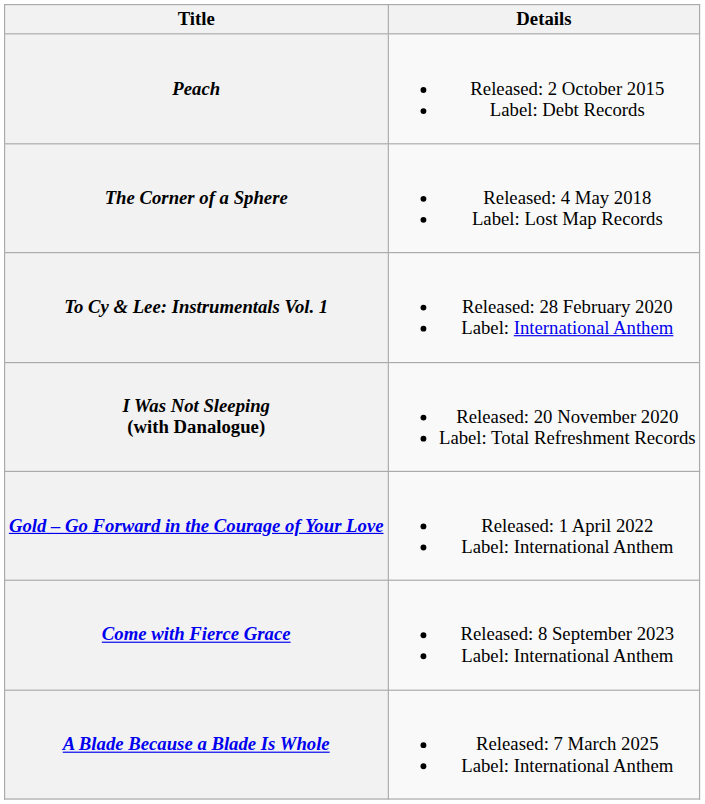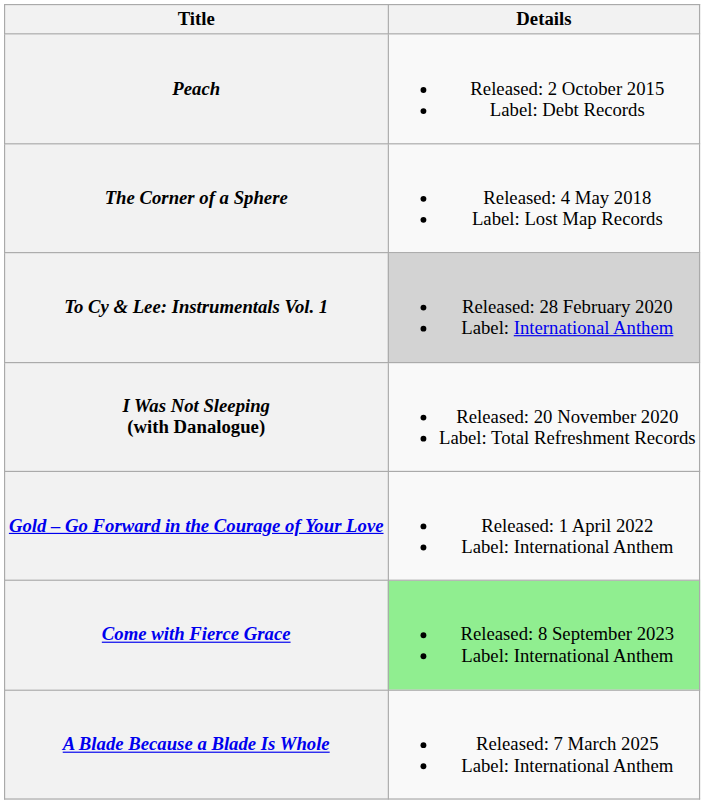To Cy & Lee: Instrumentals Vol. 1 | Details: no background -> lightgrey background
Come with Fierce Grace | Details: no background -> lightgreen background
